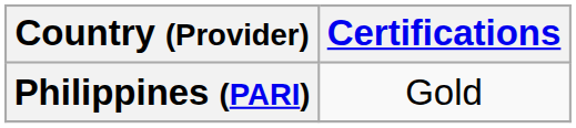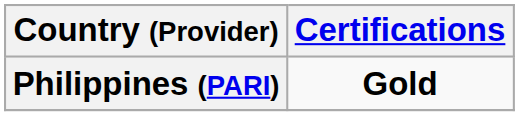Philippines (PARI) | Certifications: normal -> bold
